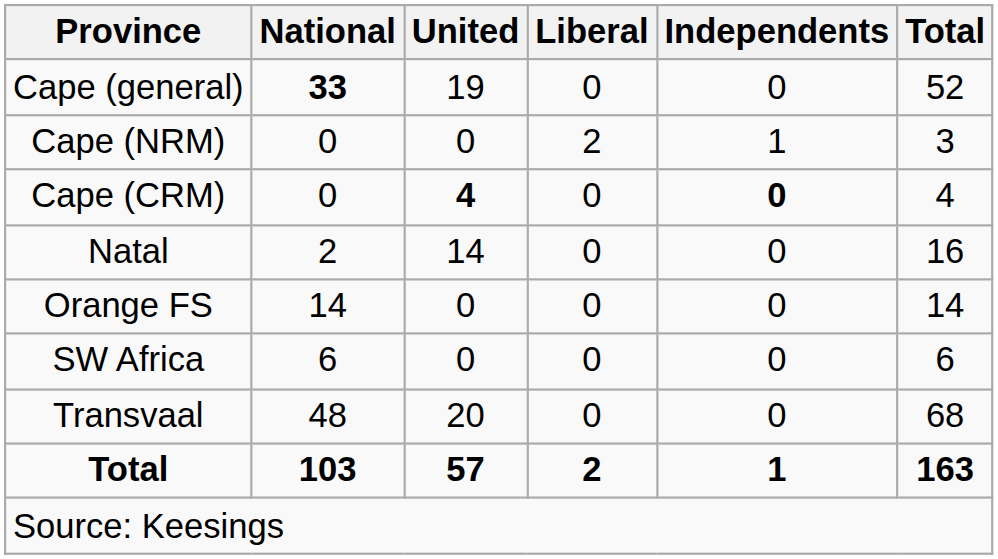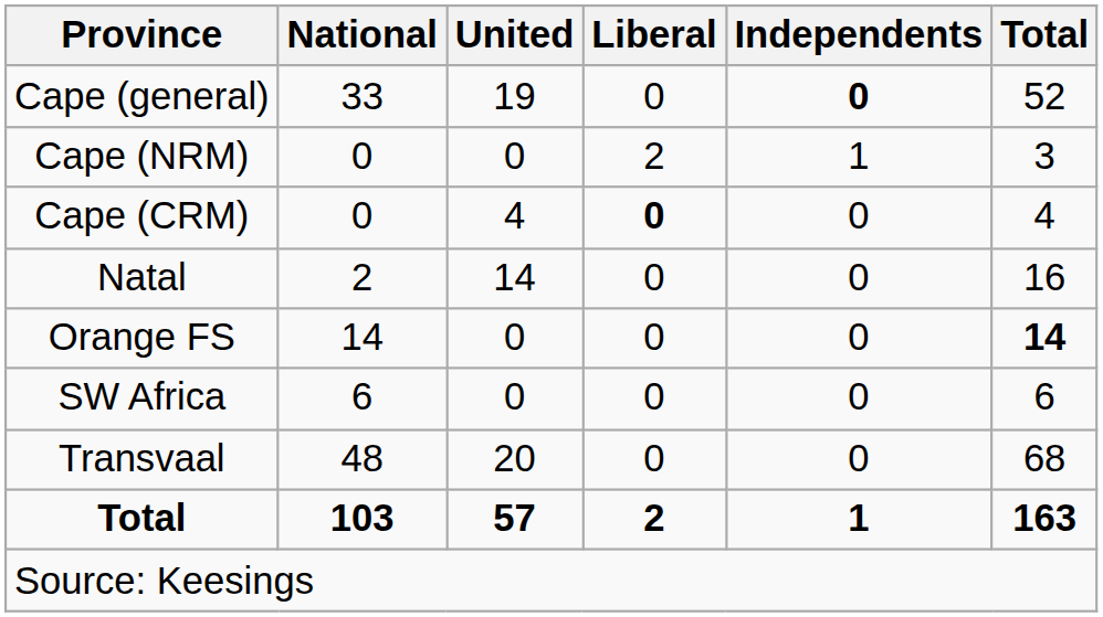Cape (general) | National: bold -> normal
Cape (general) | Independents: normal -> bold
Cape (CRM) | United: bold -> normal
Cape (CRM) | Liberal: normal -> bold
Cape (CRM) | Independents: bold -> normal
Orange FS | Total: normal -> bold
